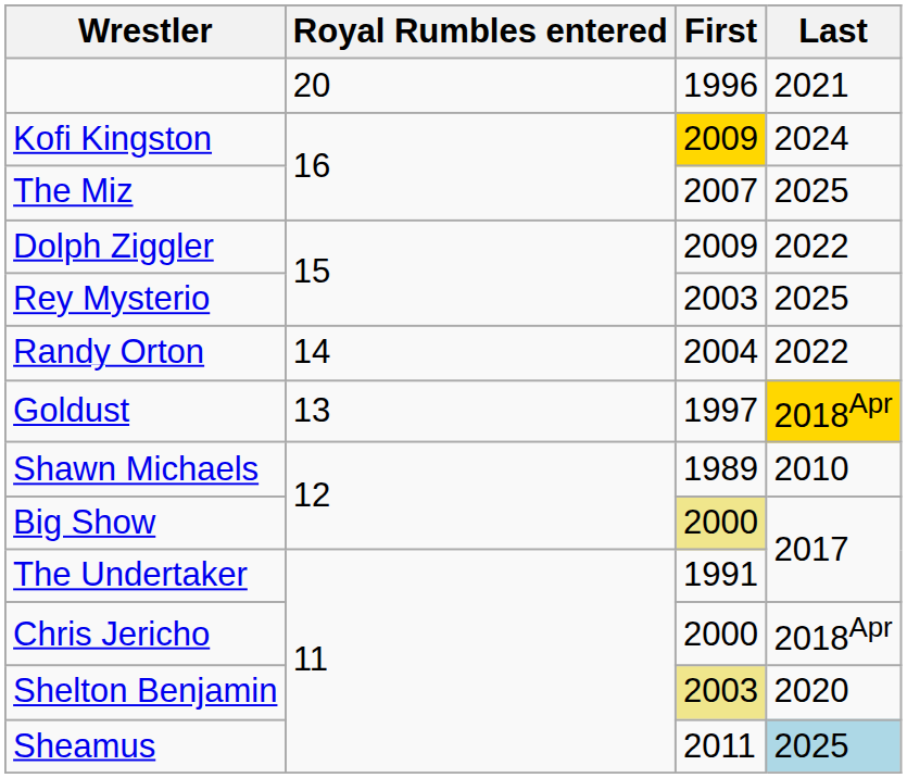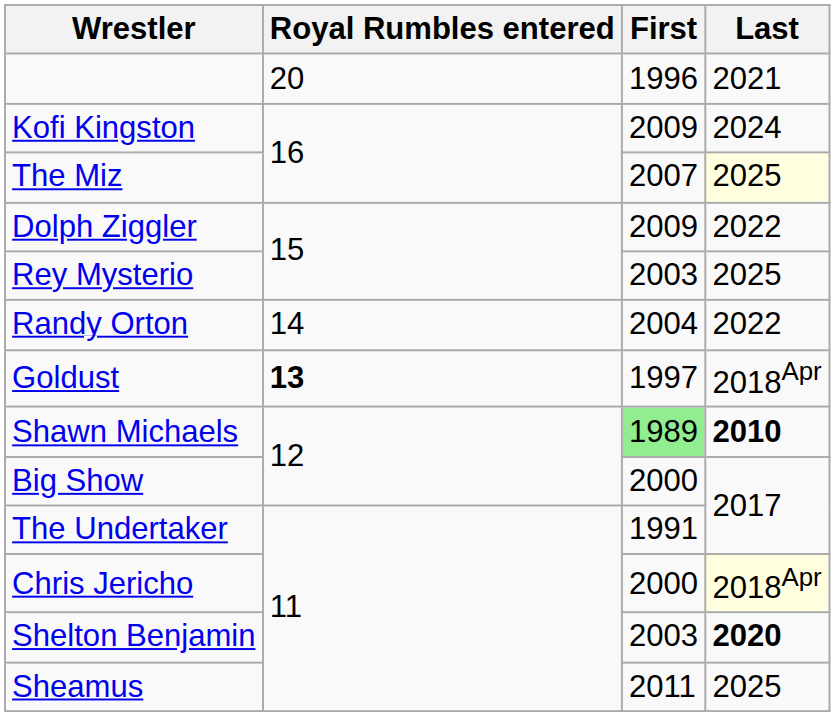Kofi Kingston | First: gold background -> no background
The Miz | Last: no background -> lightyellow background
Goldust | Royal Rumbles entered: normal -> bold
Goldust | Last: gold background -> no background
Shawn Michaels | First: no background -> lightgreen background
Shawn Michaels | Last: normal -> bold
Big Show | First: khaki background -> no background
Chris Jericho | Last: no background -> lightyellow background
Shelton Benjamin | First: khaki background -> no background
Shelton Benjamin | Last: normal -> bold
Sheamus | Last: lightblue background -> no background
